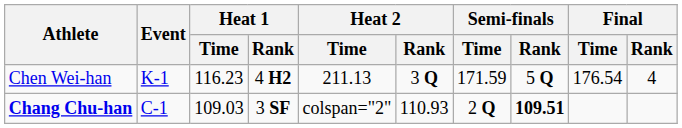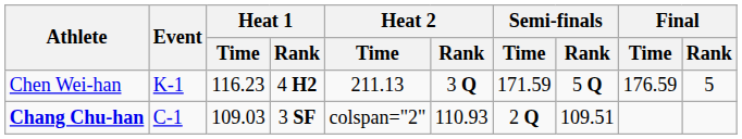Chen Wei-han | Final / Time: 176.54 -> 176.59
Chen Wei-han | Final / Rank: 4 -> 5
Chang Chu-han | Semi-finals / Rank: bold -> normal
